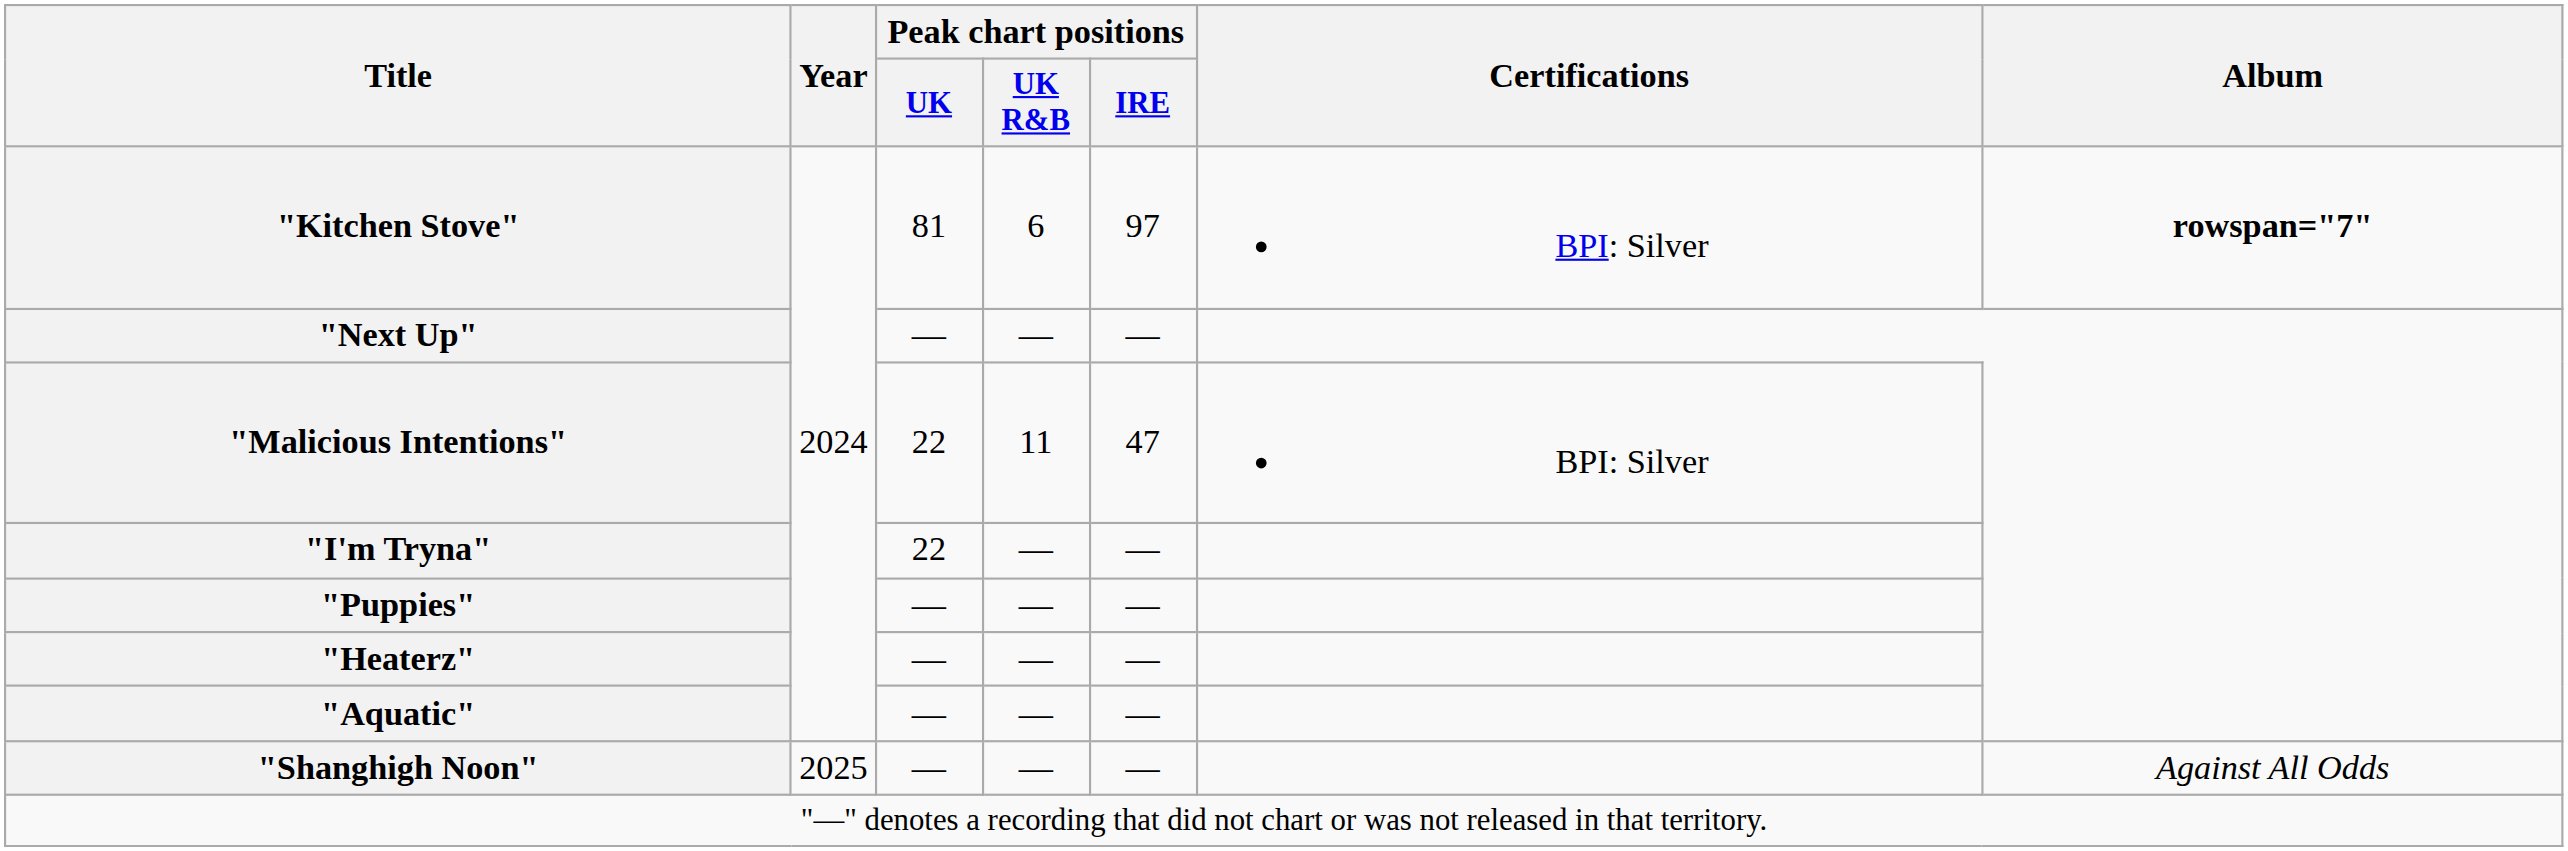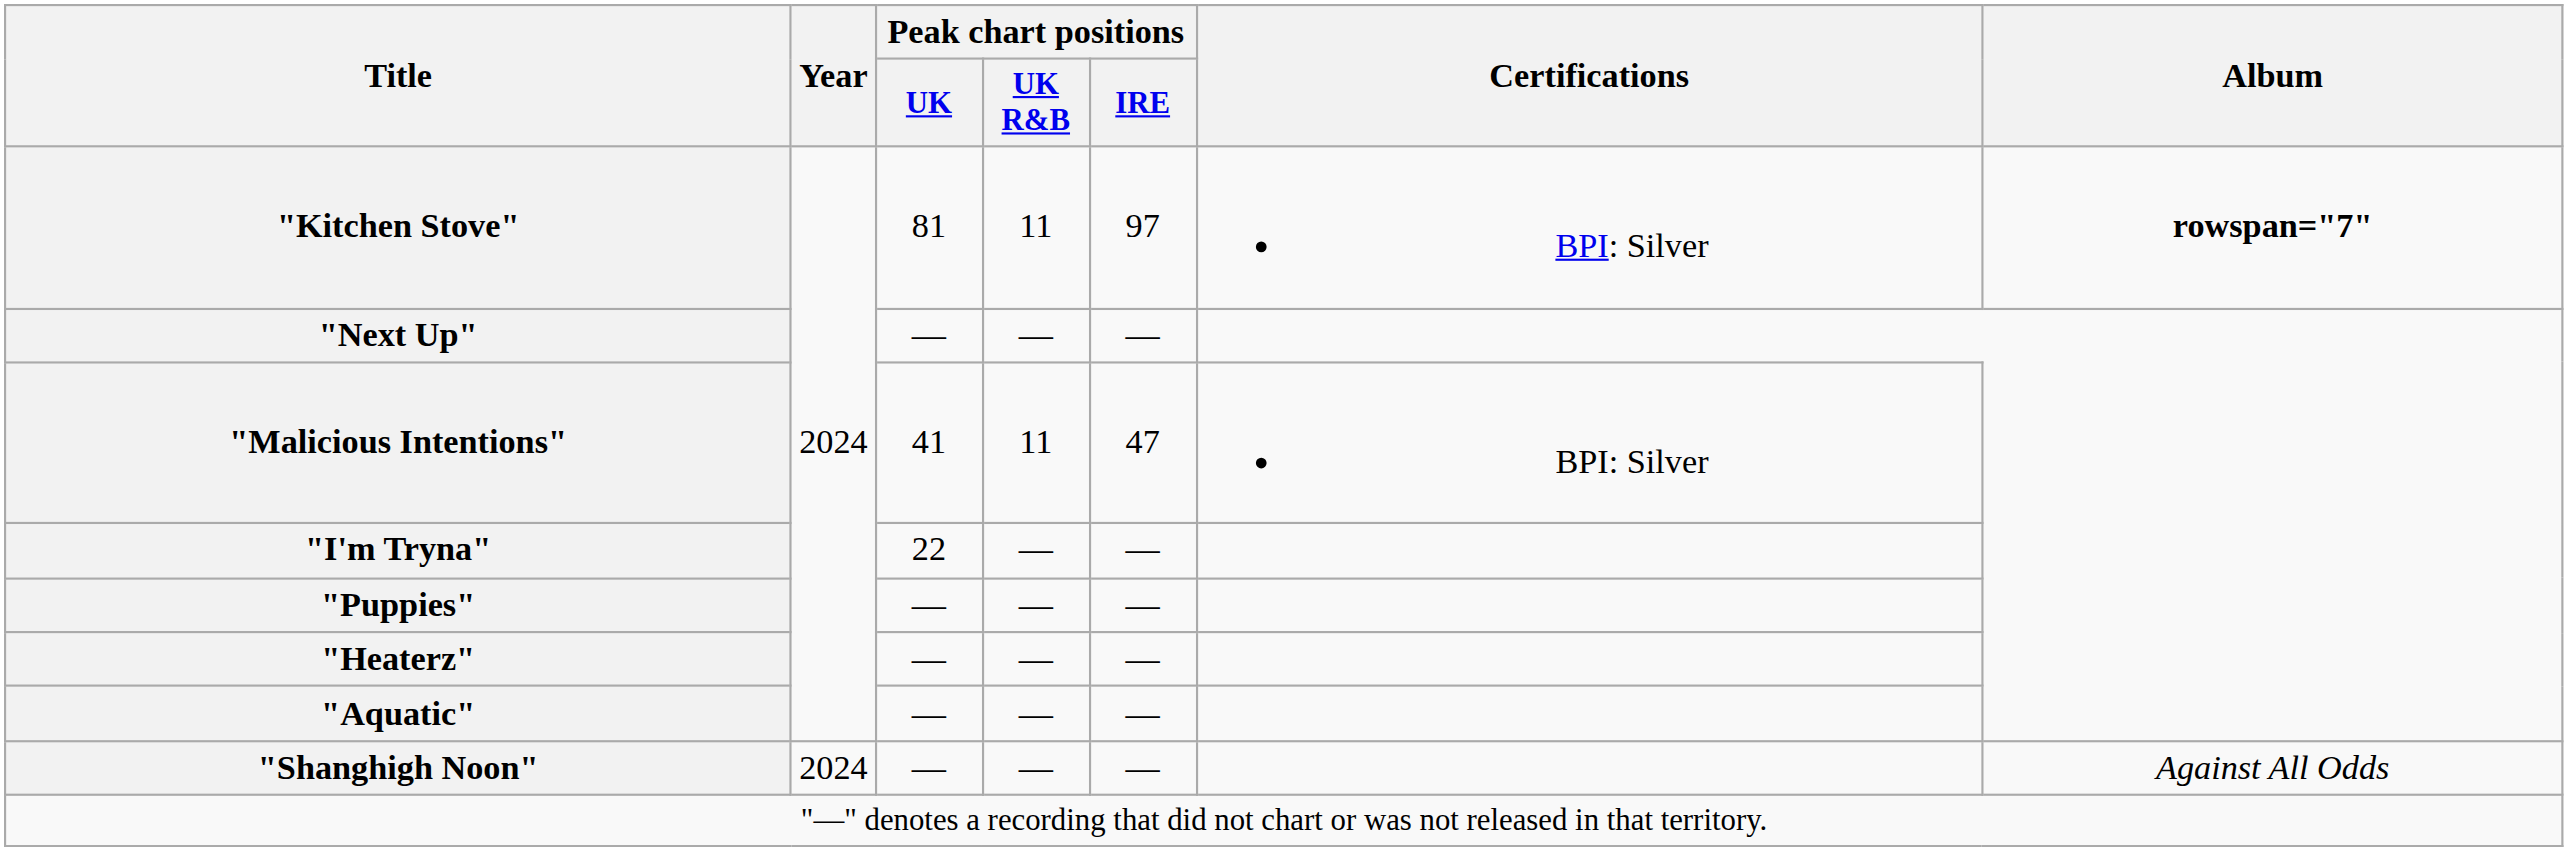"Kitchen Stove" | Peak chart positions / UK R&B: 6 -> 11
"Malicious Intentions" | Peak chart positions / UK: 22 -> 41
"Shanghigh Noon" | Year: 2025 -> 2024
